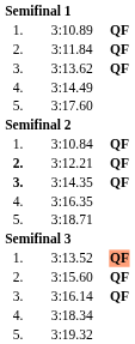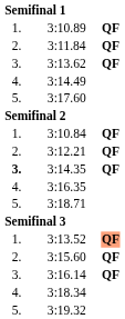3:12.21 | column 1: bold -> normal
